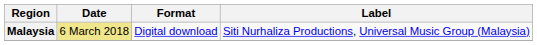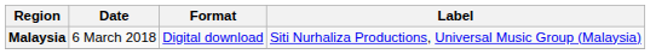Malaysia | Date: khaki background -> no background
